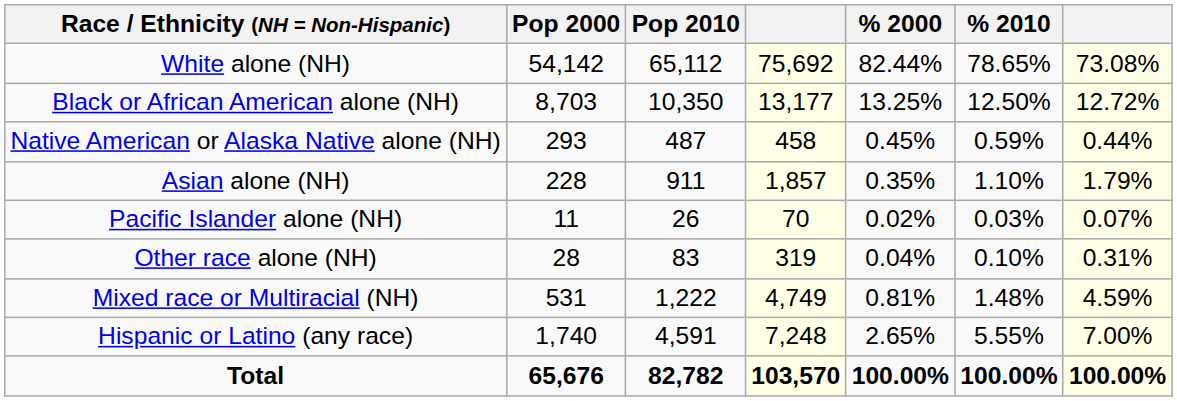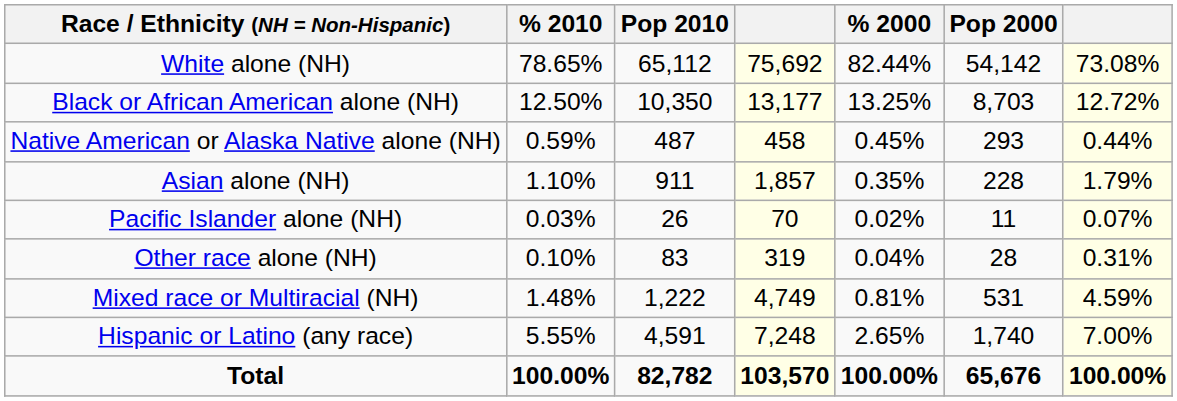columns swapped: Pop 2000 <-> % 2010
